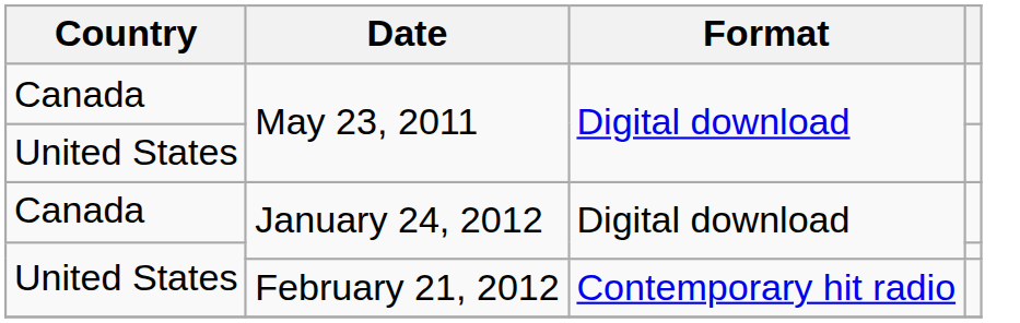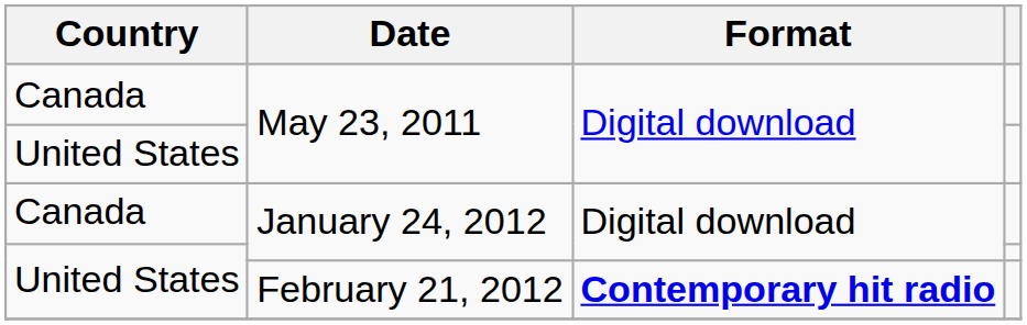February 21, 2012 | Format: normal -> bold
